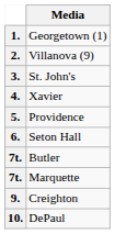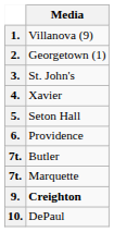row 2 | Media: Georgetown (1) -> Villanova (9)
row 3 | Media: Villanova (9) -> Georgetown (1)
row 6 | Media: Providence -> Seton Hall
row 7 | Media: Seton Hall -> Providence
row 10 | Media: normal -> bold
